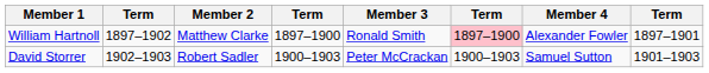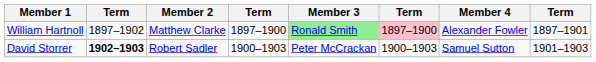William Hartnoll / Matthew Clarke | Member 3: no background -> lightgreen background
David Storrer | column 2: normal -> bold
